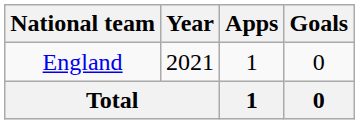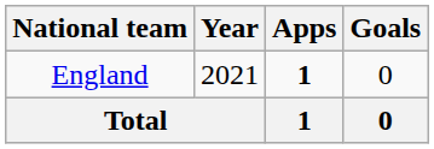England | Apps: normal -> bold
